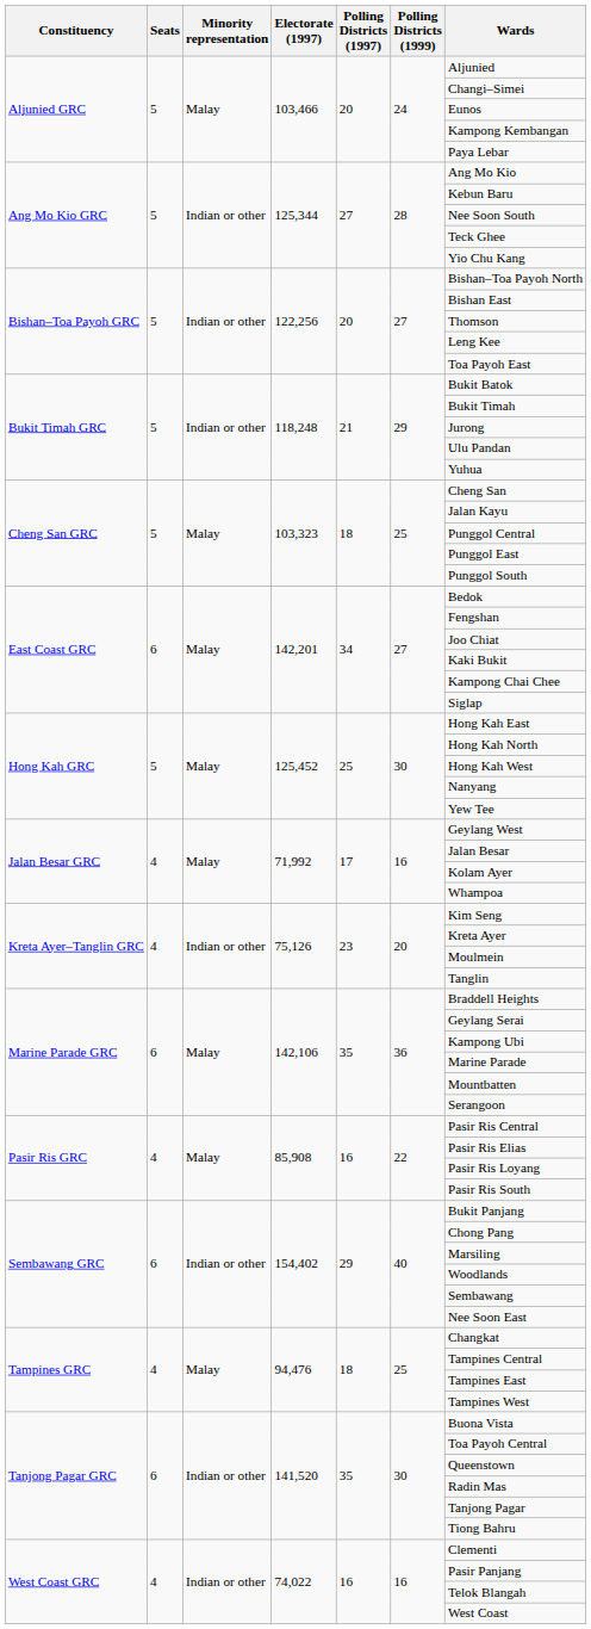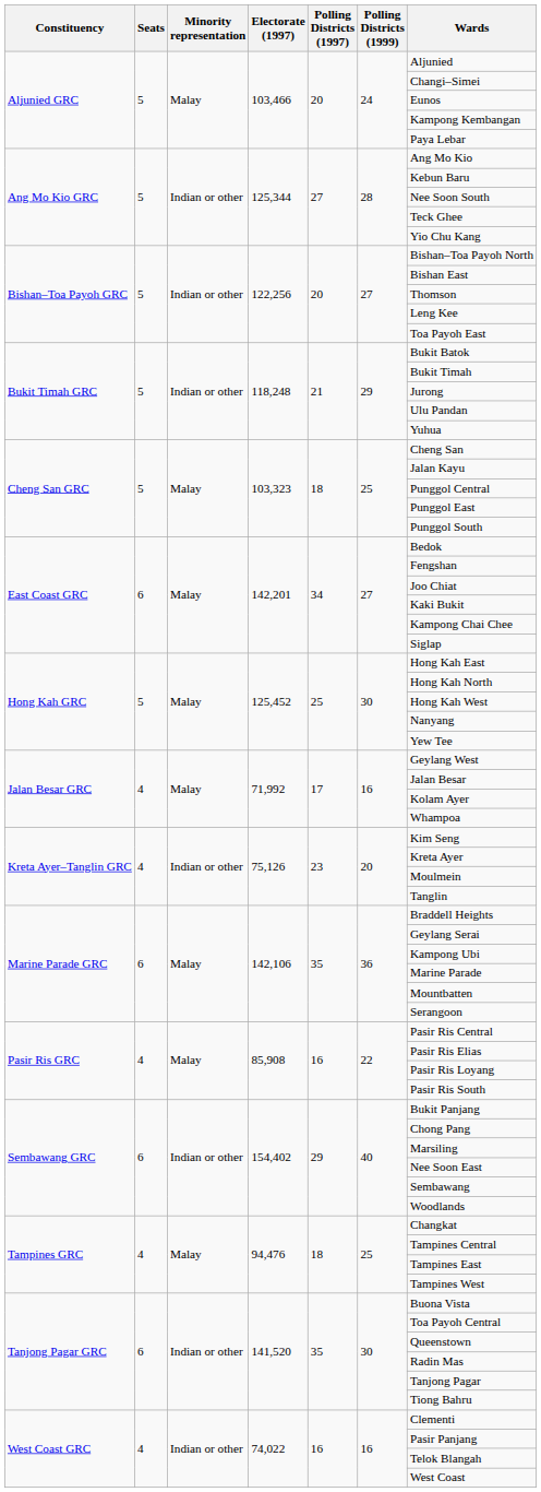row 59 | Wards: Woodlands -> Nee Soon East
row 61 | Wards: Nee Soon East -> Woodlands
